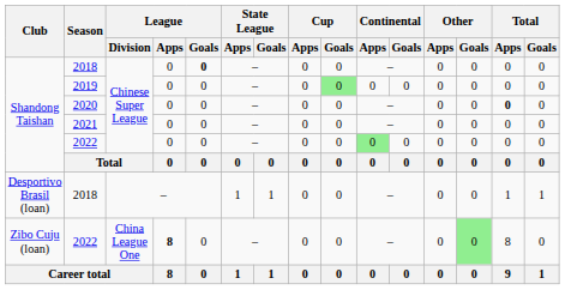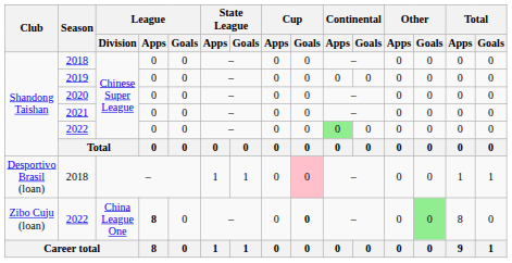Shandong Taishan / 2018 | League / Goals: bold -> normal
2019 | Cup / Goals: lightgreen background -> no background
2020 | Total / Apps: bold -> normal
Desportivo Brasil (loan) / 2018 | Cup / Goals: no background -> pink background
Zibo Cuju (loan) / 2022 | Cup / Goals: normal -> bold
